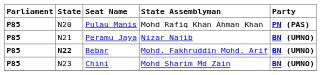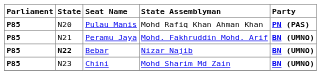Peramu Jaya | State Assemblyman: Nizar Najib -> Mohd. Fakhruddin Mohd. Arif
Bebar | State Assemblyman: Mohd. Fakhruddin Mohd. Arif -> Nizar Najib
